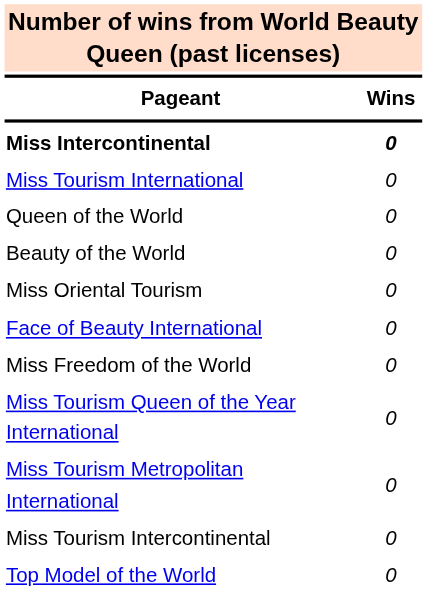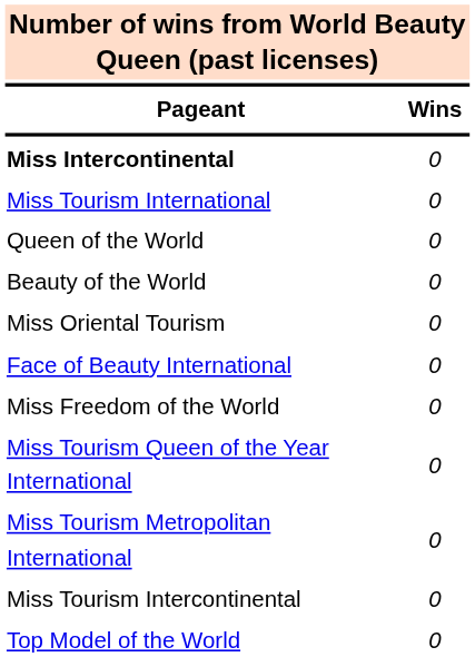row 3 | column 2: bold -> normal
